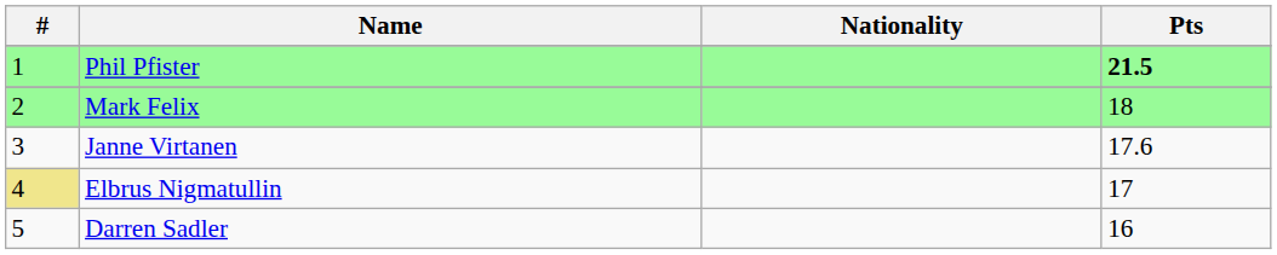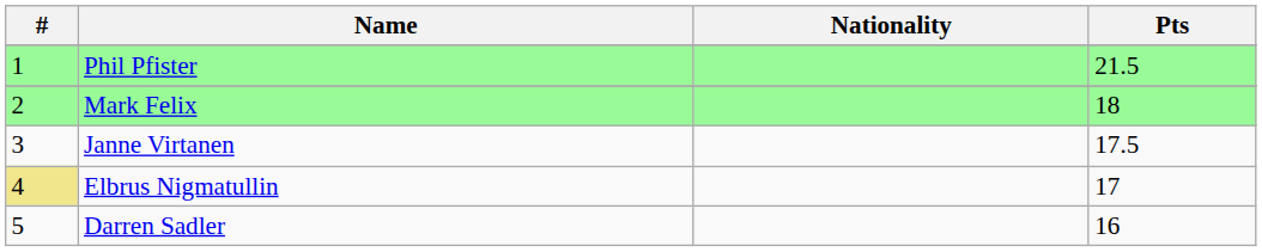Phil Pfister | Pts: bold -> normal
Janne Virtanen | Pts: 17.6 -> 17.5
